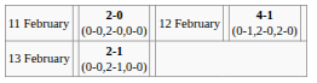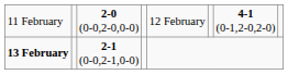13 February | column 1: normal -> bold
